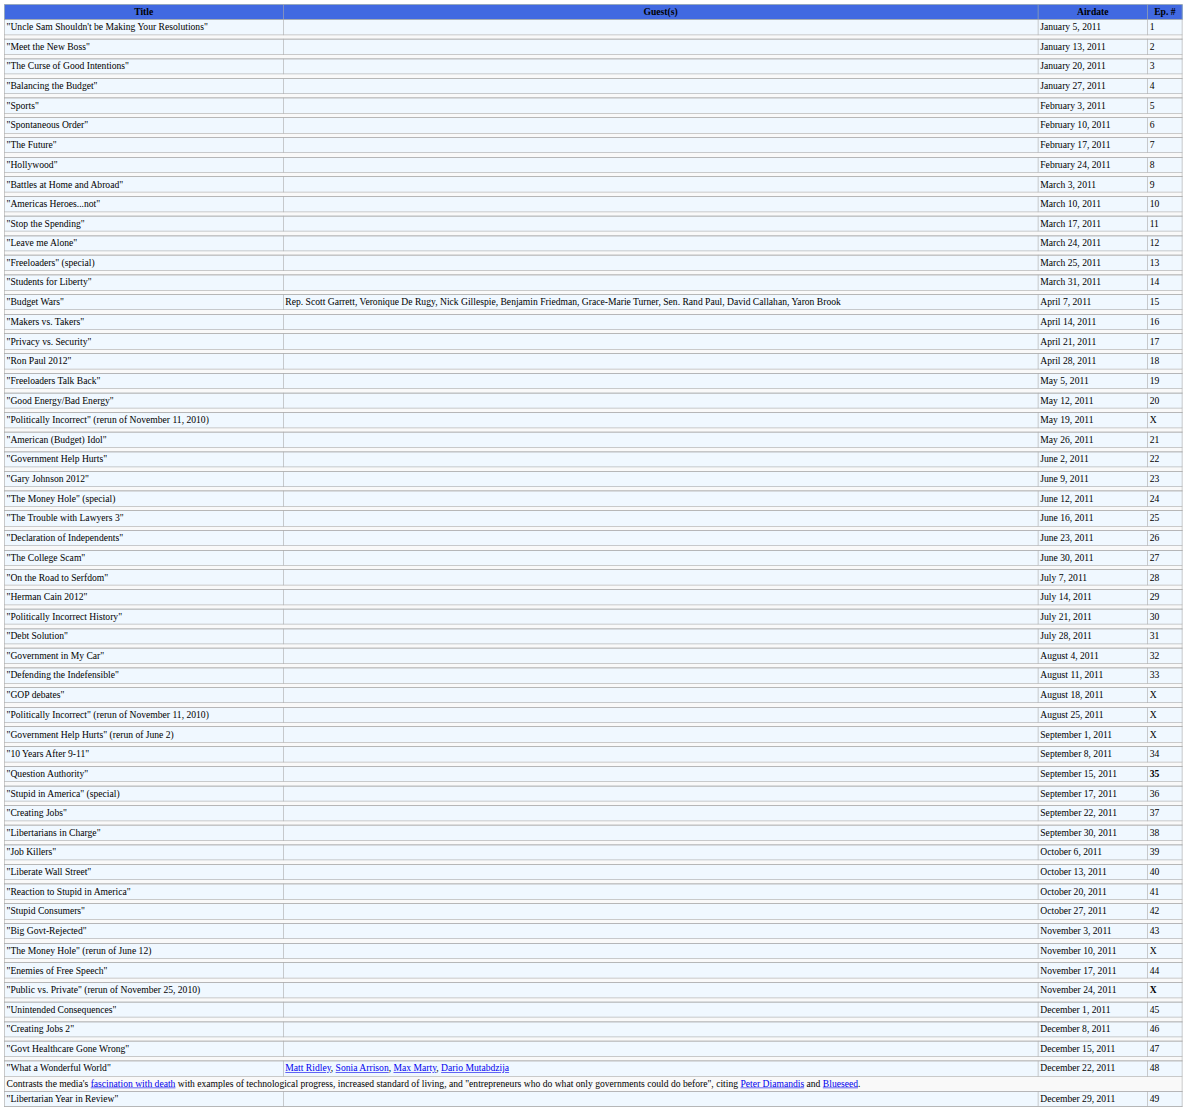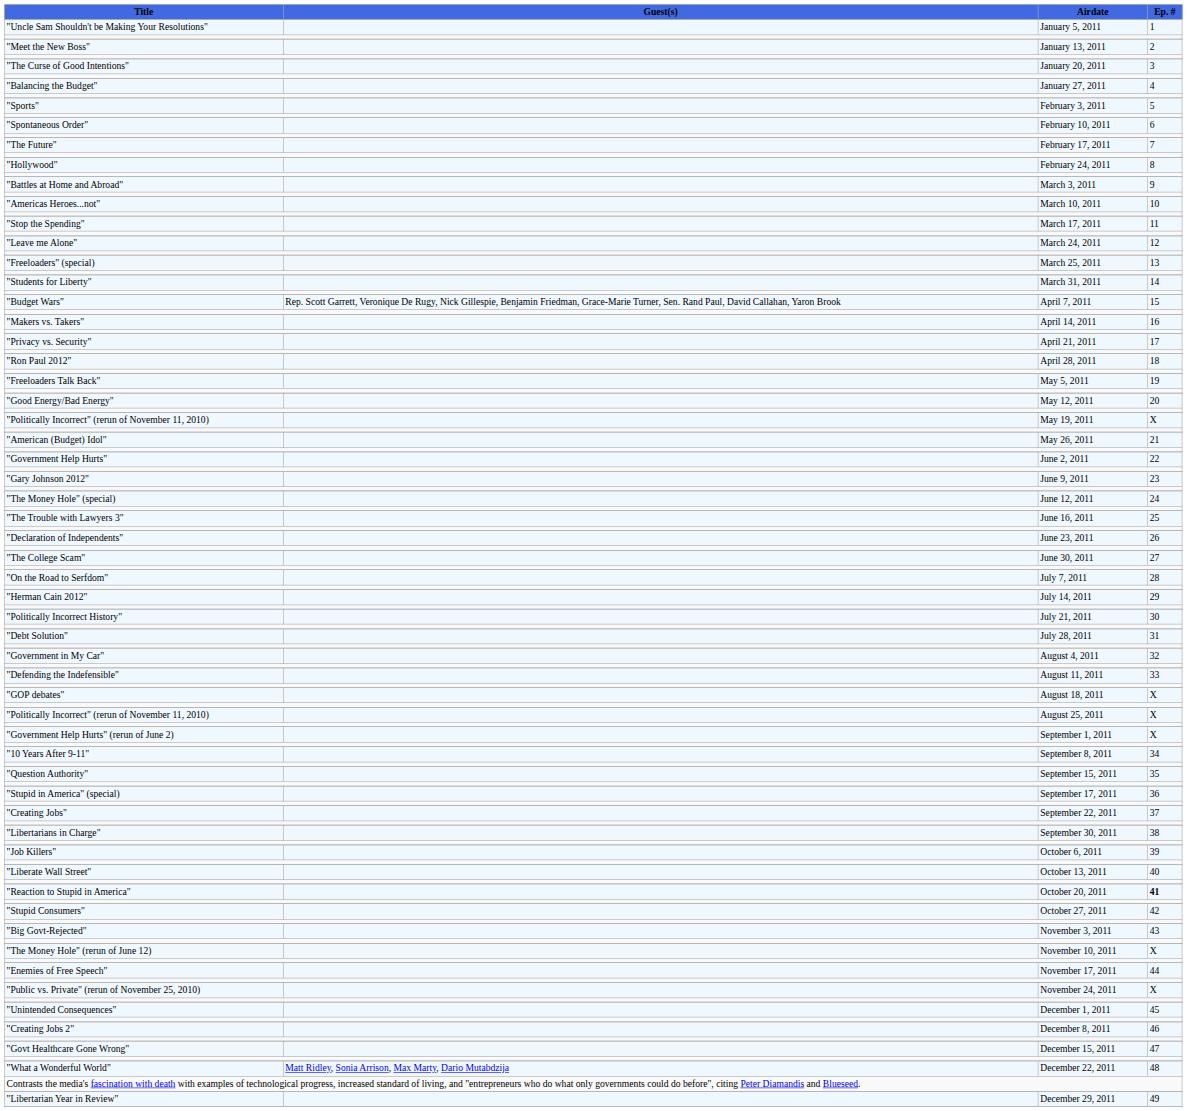September 15, 2011 | Ep. #: bold -> normal
October 20, 2011 | Ep. #: normal -> bold
November 24, 2011 | Ep. #: bold -> normal
